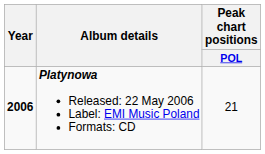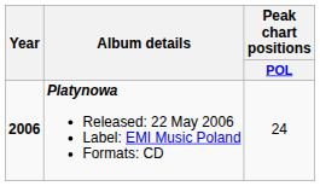row 3 | Peak chart positions / POL: 21 -> 24
